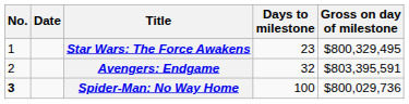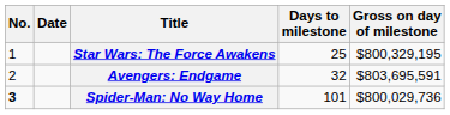Star Wars: The Force Awakens | Days to milestone: 23 -> 25
Star Wars: The Force Awakens | Gross on day of milestone: $800,329,495 -> $800,329,195
Avengers: Endgame | Gross on day of milestone: $803,395,591 -> $803,695,591
Spider-Man: No Way Home | Days to milestone: 100 -> 101
